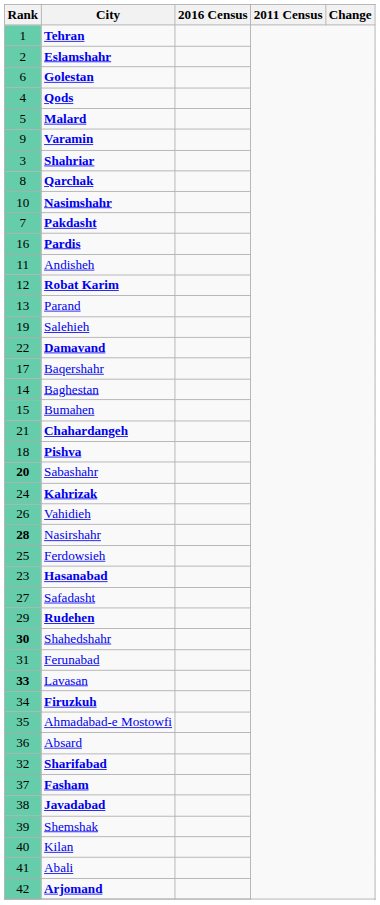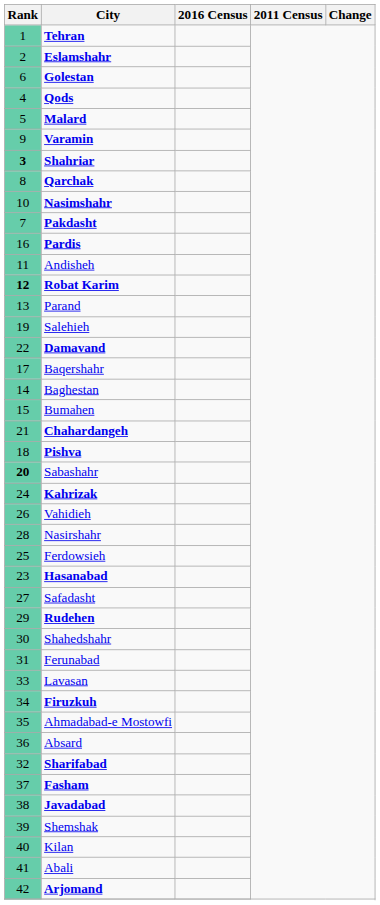Shahriar | Rank: normal -> bold
Robat Karim | Rank: normal -> bold
Nasirshahr | Rank: bold -> normal
Shahedshahr | Rank: bold -> normal
Lavasan | Rank: bold -> normal
